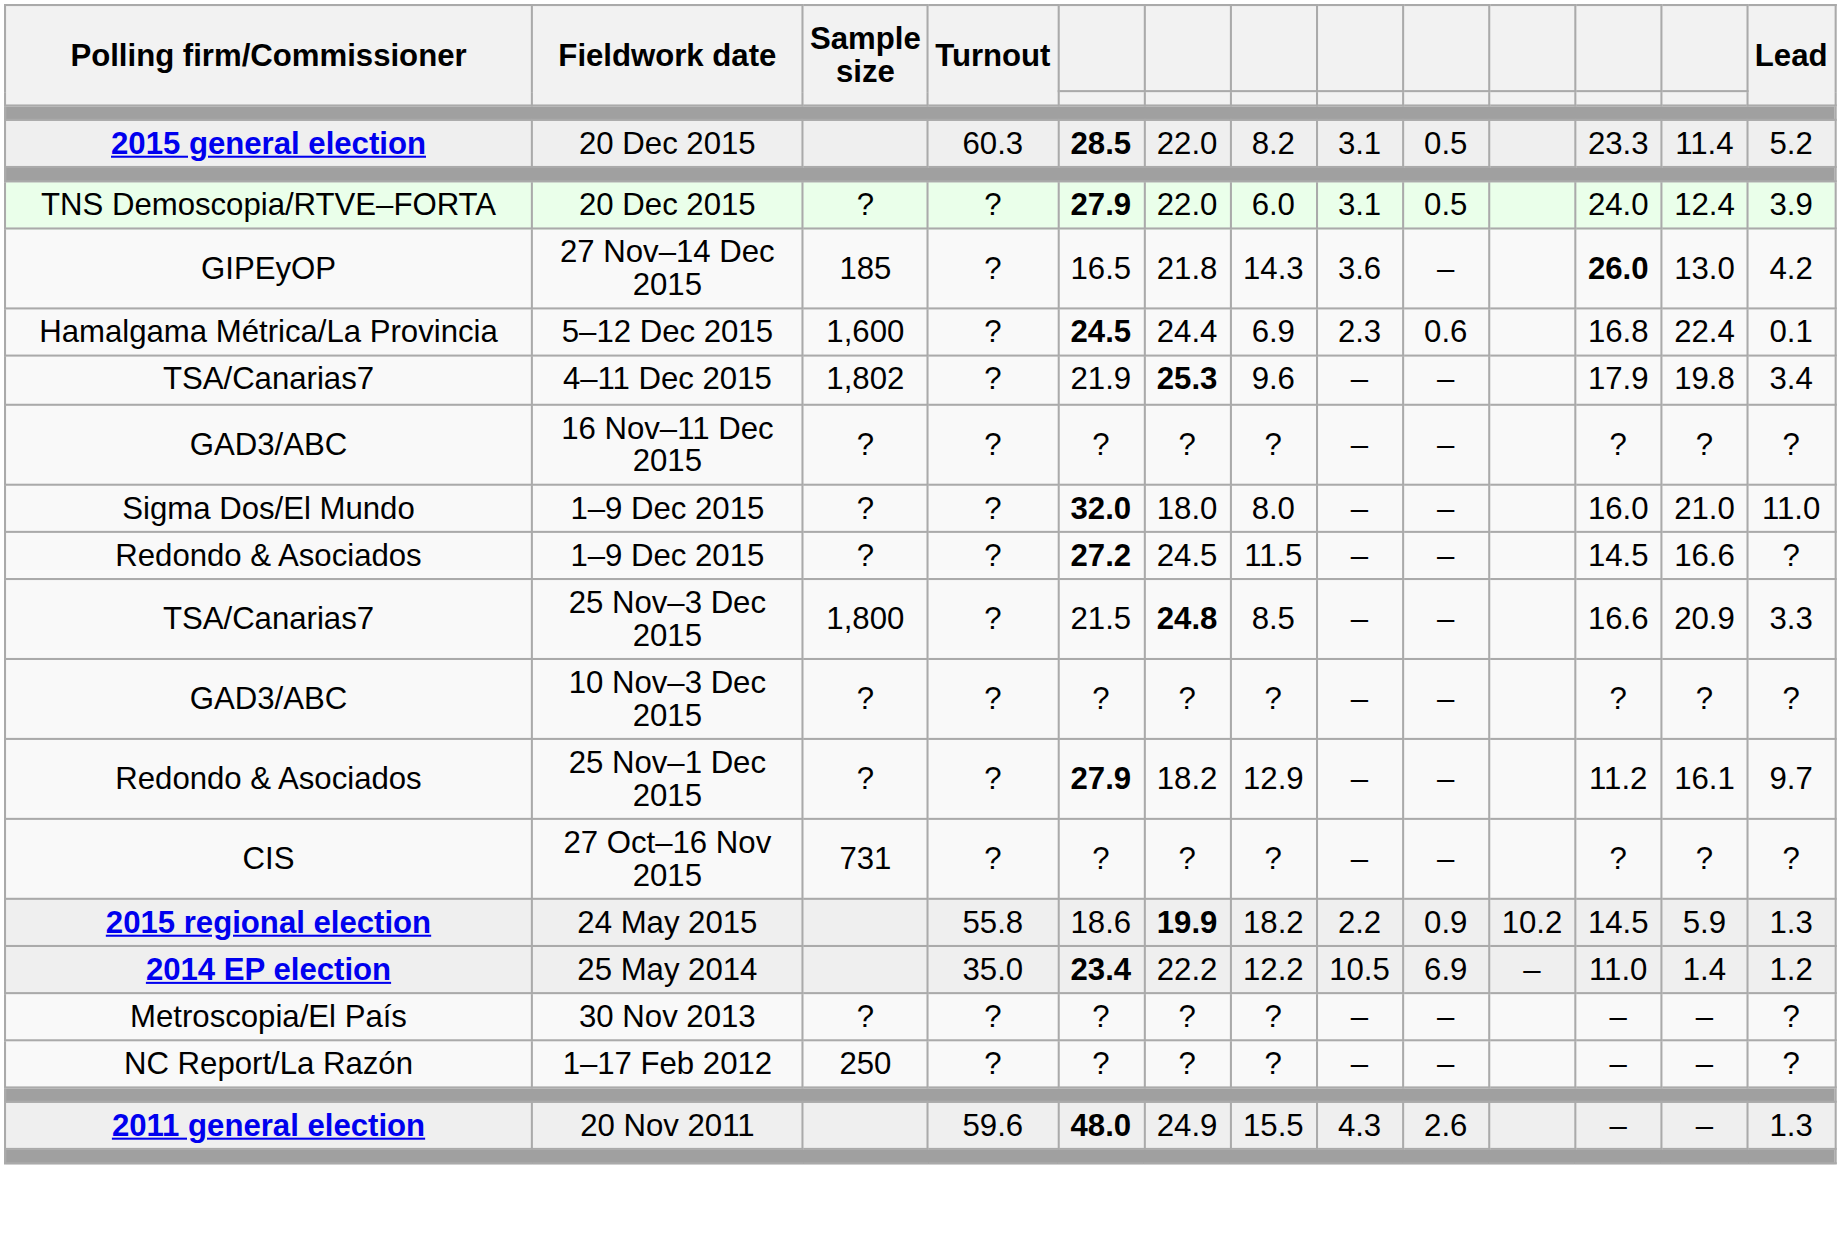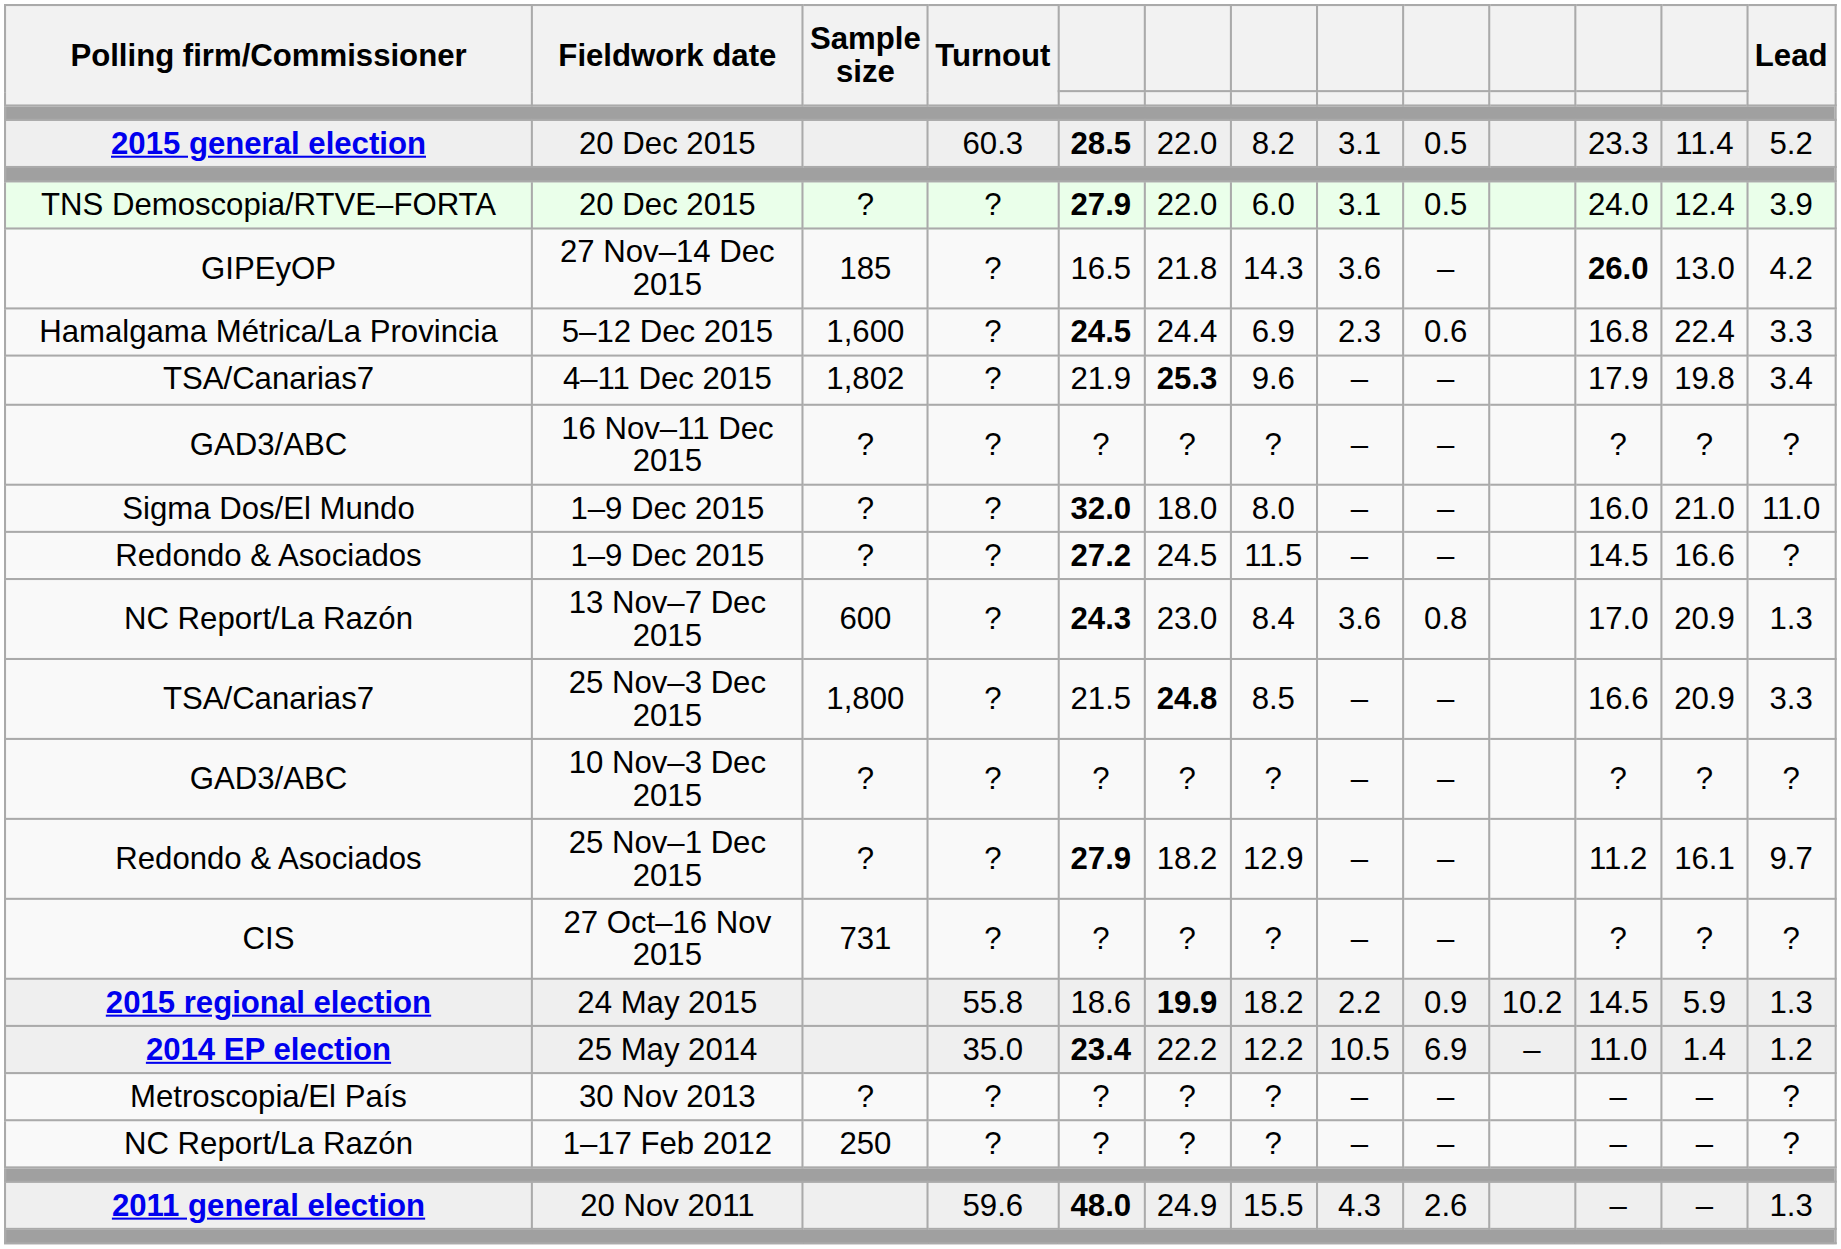5–12 Dec 2015 | Lead: 0.1 -> 3.3
+ row: NC Report/La Razón | 13 Nov–7 Dec 2015 | 600 | ? | 24.3 | 23.0 | 8.4 | 3.6 | 0.8 | 17.0 | 20.9 | 1.3
